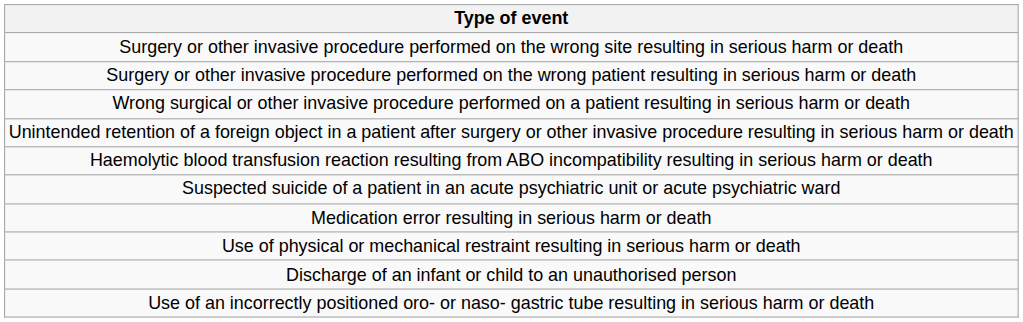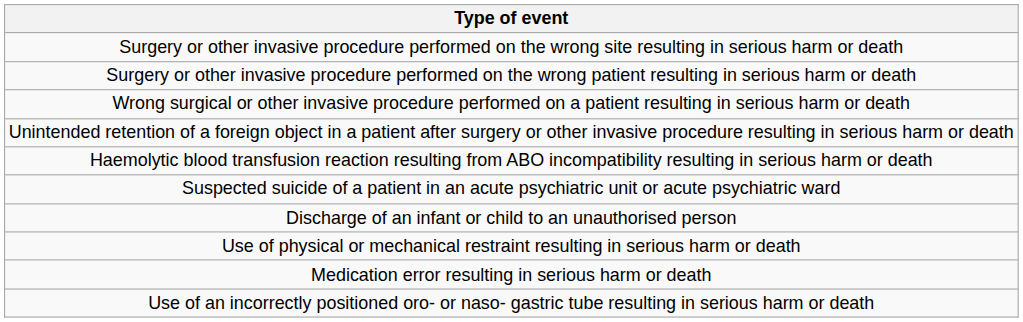row 8 | column 1: Medication error resulting in serious harm or death -> Discharge of an infant or child to an unauthorised person
row 10 | column 1: Discharge of an infant or child to an unauthorised person -> Medication error resulting in serious harm or death
